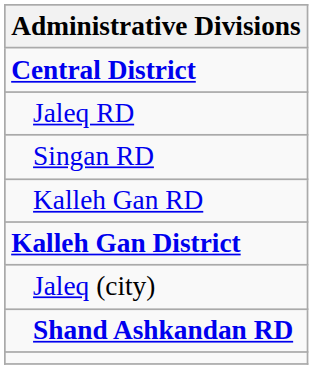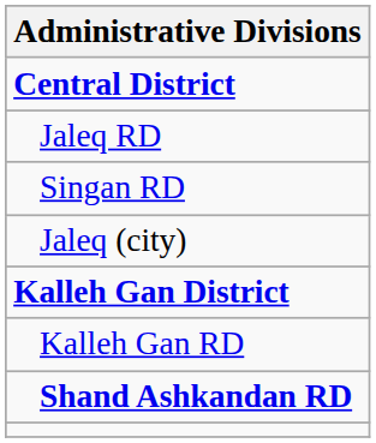row 5 | column 1: Kalleh Gan RD -> Jaleq (city)
row 7 | column 1: Jaleq (city) -> Kalleh Gan RD
